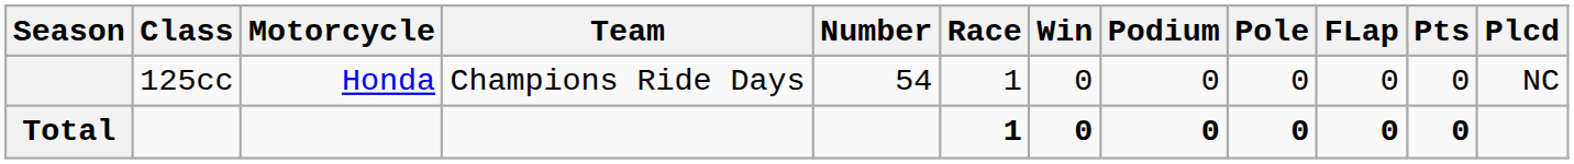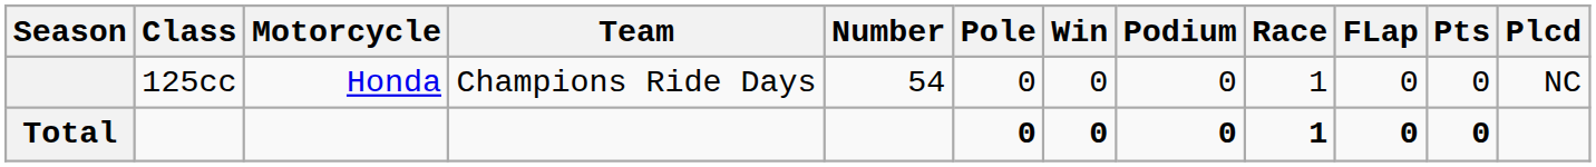columns swapped: Race <-> Pole
